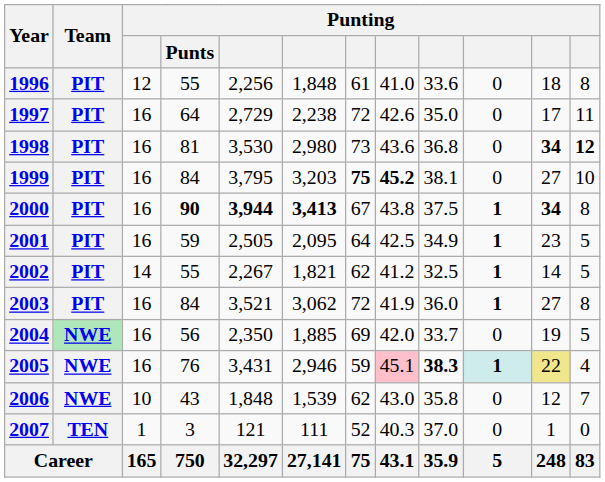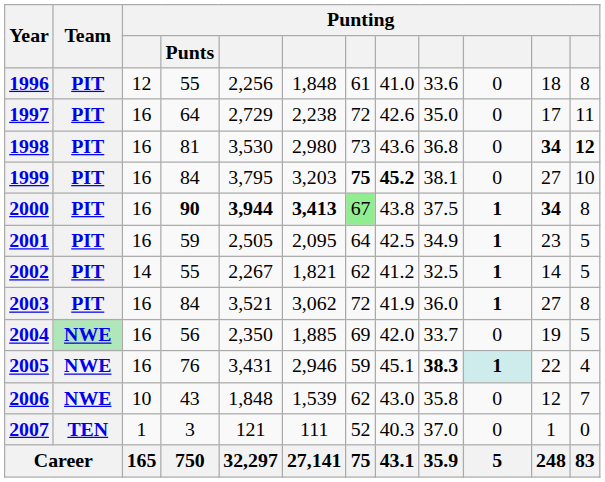2000 | column 7: no background -> lightgreen background
2005 | column 8: pink background -> no background
2005 | column 11: khaki background -> no background
